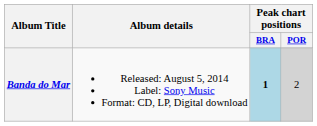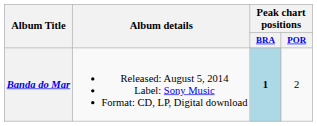Banda do Mar | Peak chart positions / POR: lightgrey background -> no background
